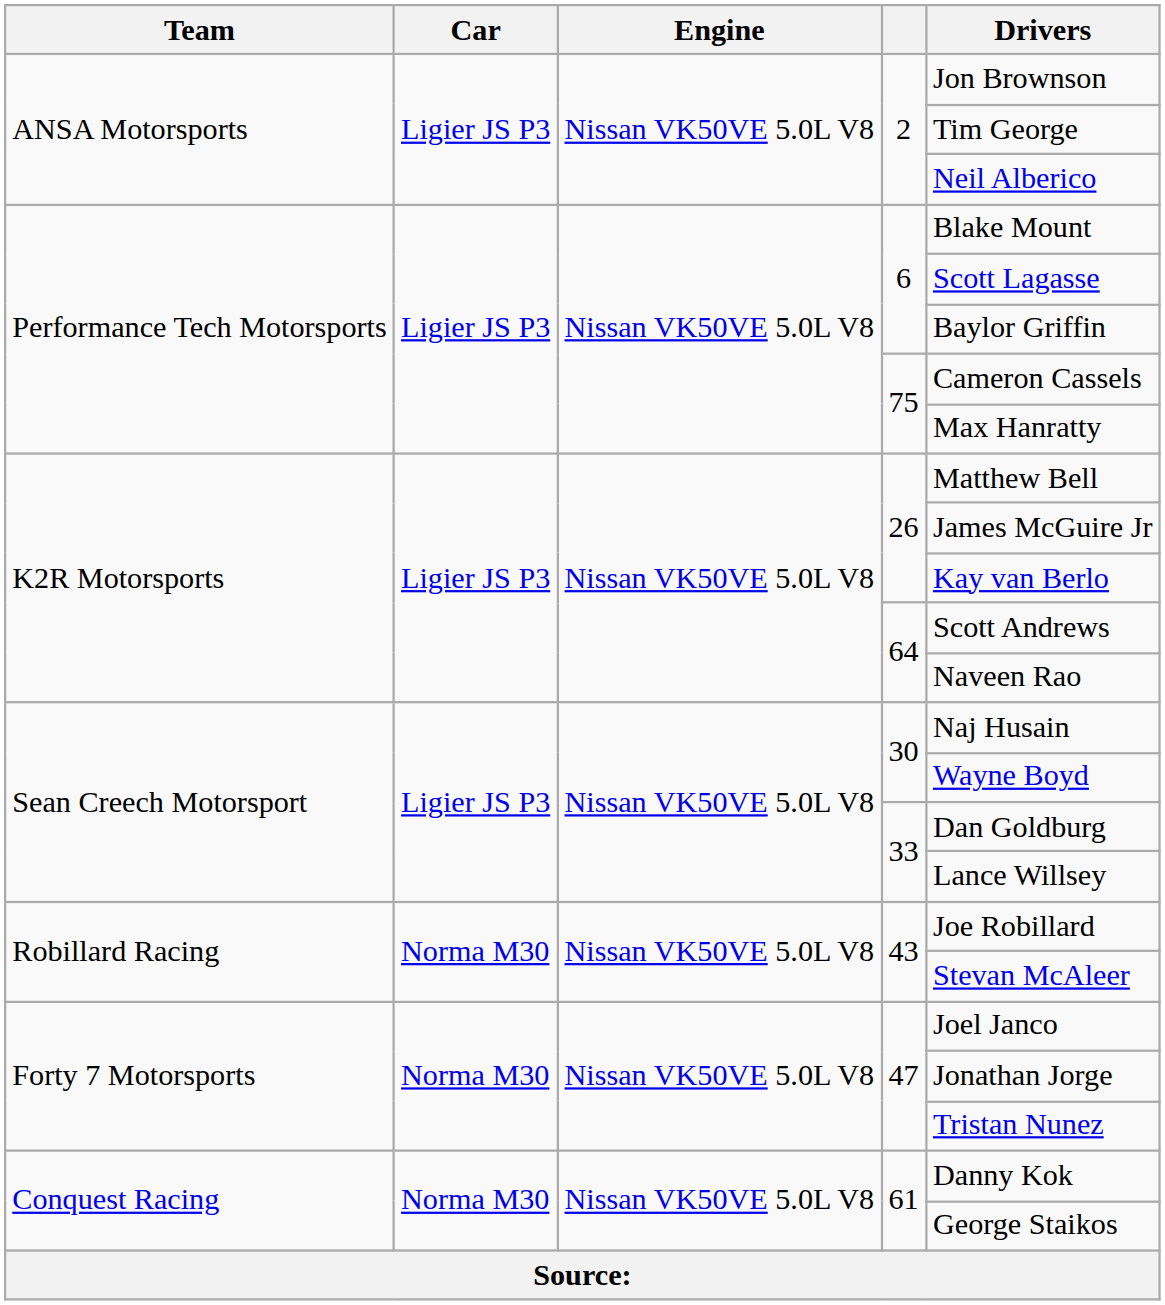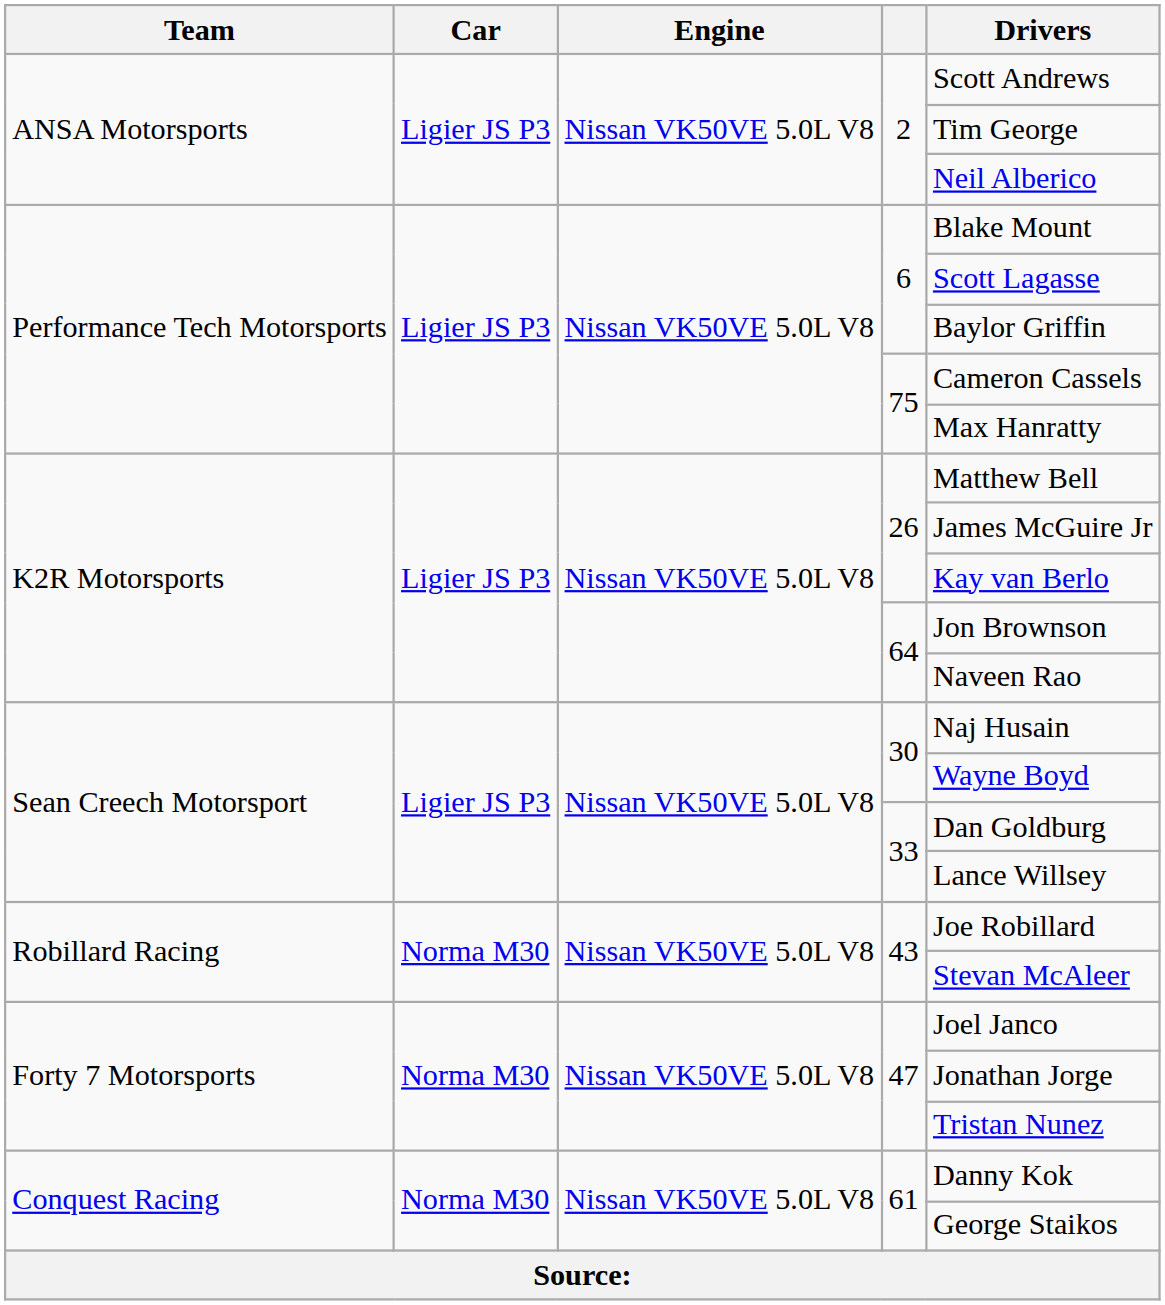row 2 | Drivers: Jon Brownson -> Scott Andrews
row 13 | Drivers: Scott Andrews -> Jon Brownson
